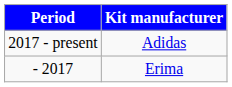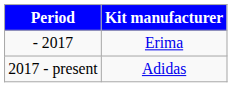rows swapped: - 2017 <-> 2017 - present
